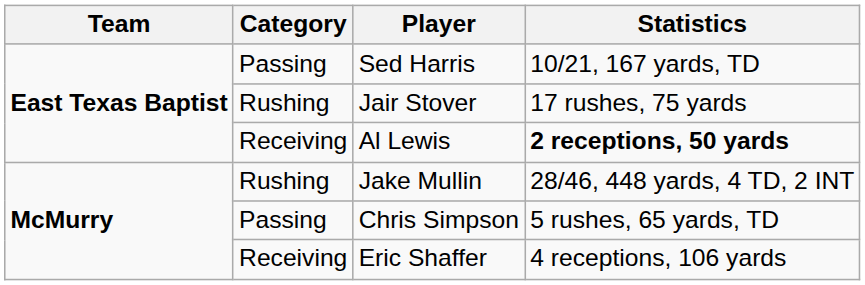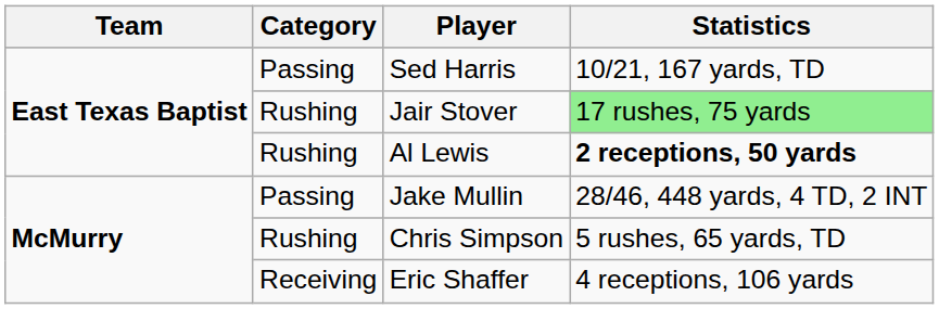Jair Stover | Statistics: no background -> lightgreen background
Al Lewis | Category: Receiving -> Rushing
Jake Mullin | Category: Rushing -> Passing
Chris Simpson | Category: Passing -> Rushing
